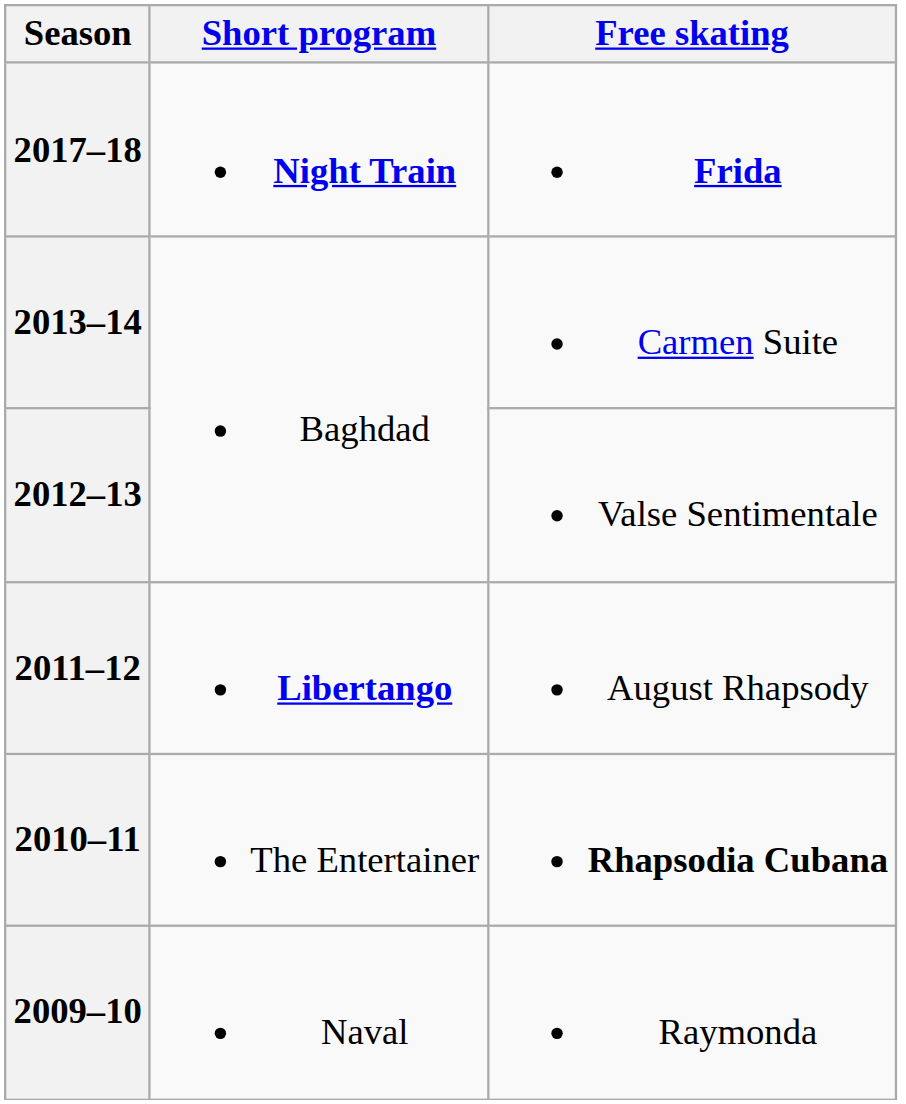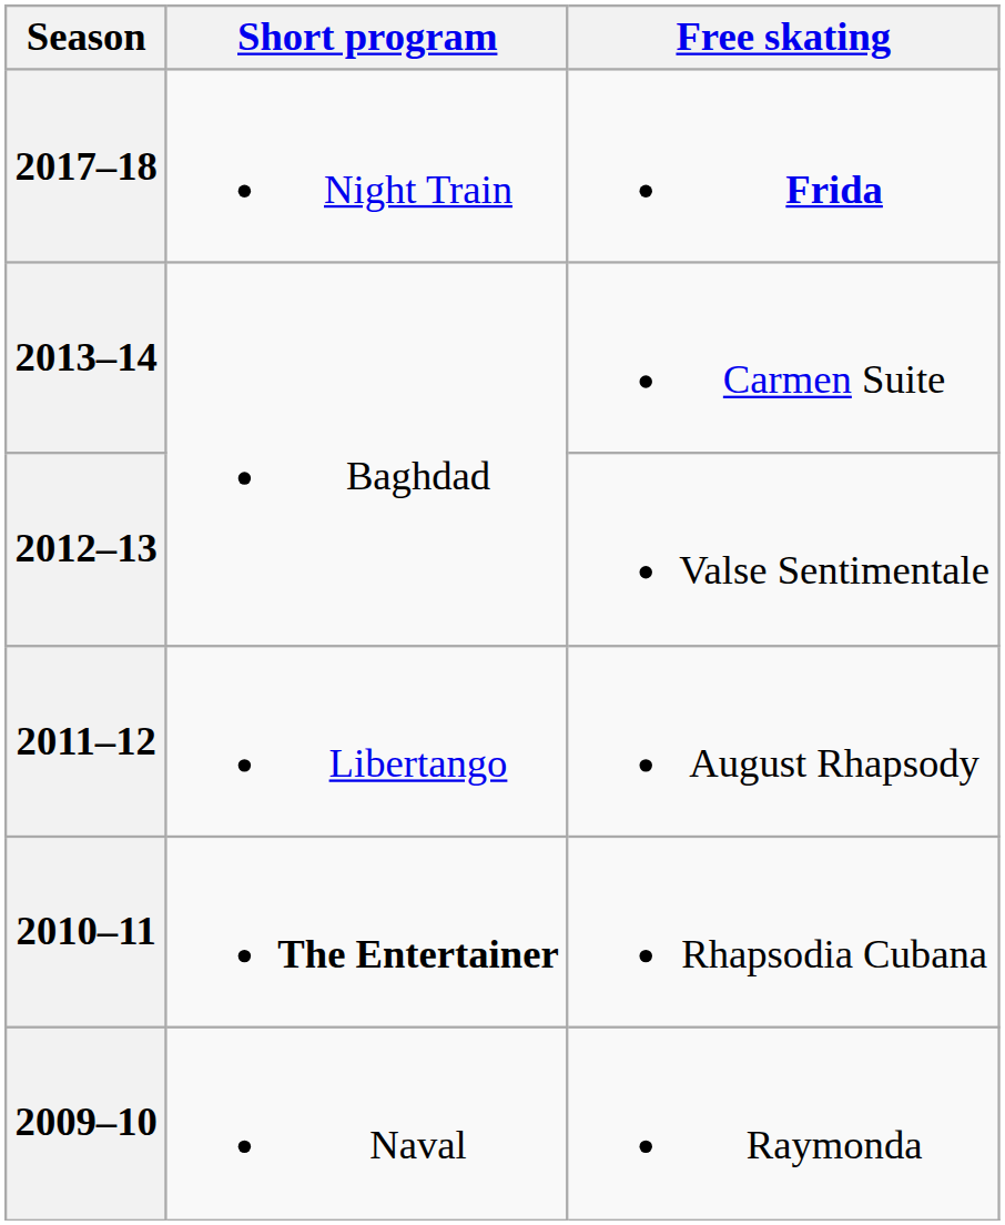2017–18 | Short program: bold -> normal
2011–12 | Short program: bold -> normal
2010–11 | Short program: normal -> bold
2010–11 | Free skating: bold -> normal
